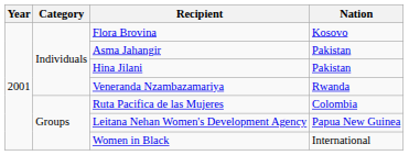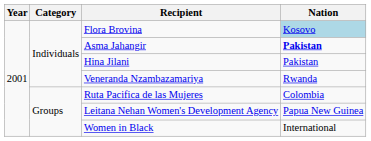Flora Brovina | Nation: no background -> lightblue background
Asma Jahangir | Nation: normal -> bold
